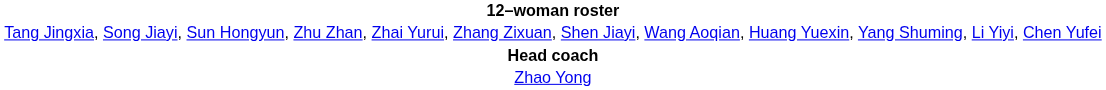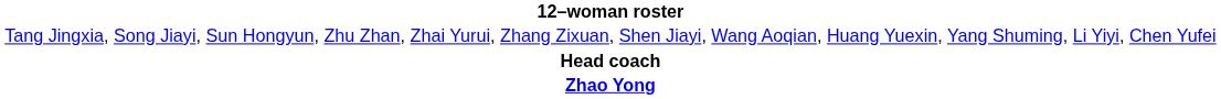row 4 | column 1: normal -> bold
